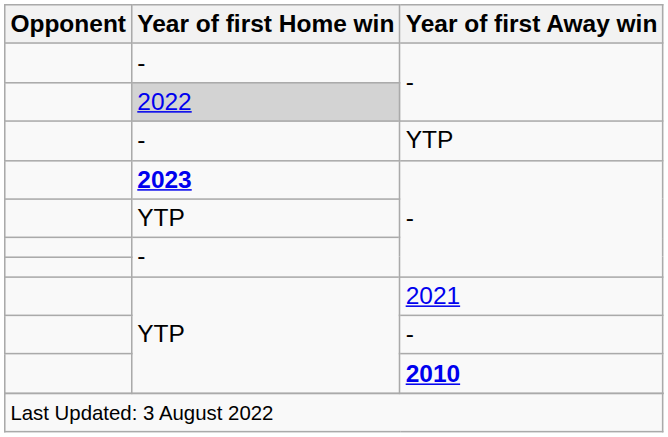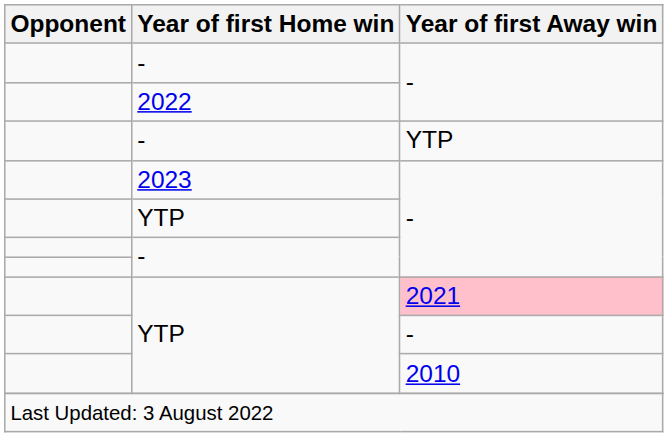2022 | Year of first Home win: lightgrey background -> no background
2023 | Year of first Home win: bold -> normal
YTP / 2021 | Year of first Away win: no background -> pink background
YTP / 2010 | Year of first Away win: bold -> normal
